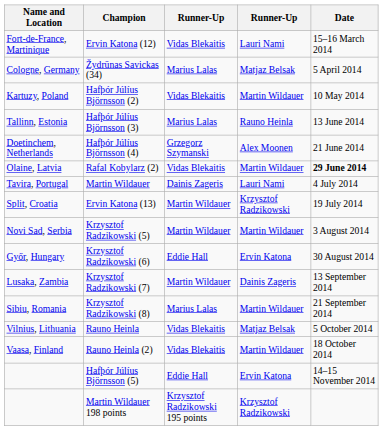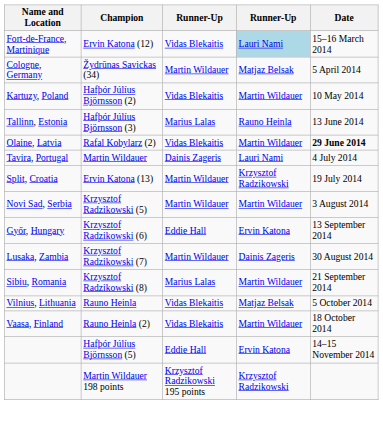Ervin Katona (12) | column 4: no background -> lightblue background
Žydrūnas Savickas (34) | column 3: Marius Lalas -> Martin Wildauer
- row: Doetinchem, Netherlands | Hafþór Júlíus Björnsson (4) | Grzegorz Szymanski | Alex Moonen | 21 June 2014
Krzysztof Radzikowski (6) | Date: 30 August 2014 -> 13 September 2014
Krzysztof Radzikowski (7) | Date: 13 September 2014 -> 30 August 2014
